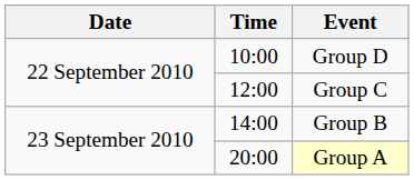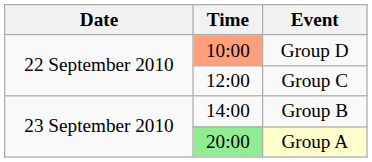Group D | Time: no background -> lightsalmon background
Group A | Time: no background -> lightgreen background
